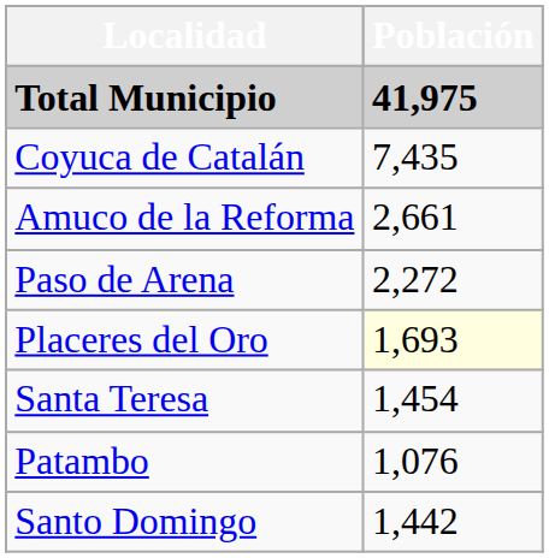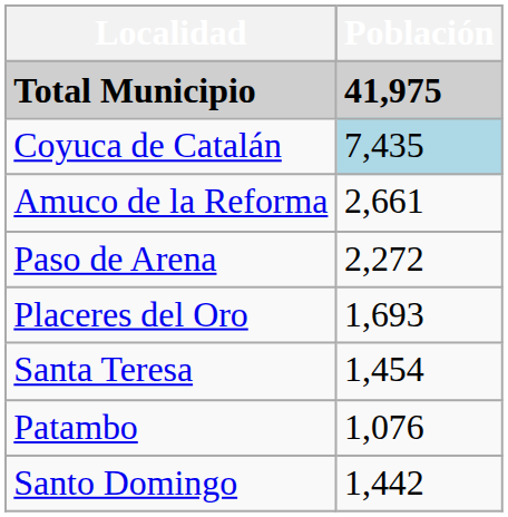Coyuca de Catalán | Población: no background -> lightblue background
Placeres del Oro | Población: lightyellow background -> no background
